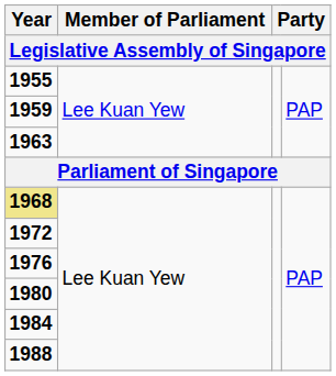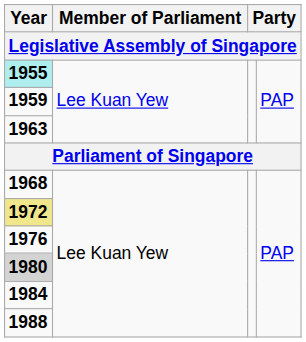1955 | Year: no background -> paleturquoise background
1968 | Year: khaki background -> no background
1972 | Year: no background -> khaki background
1980 | Year: no background -> lightgrey background
